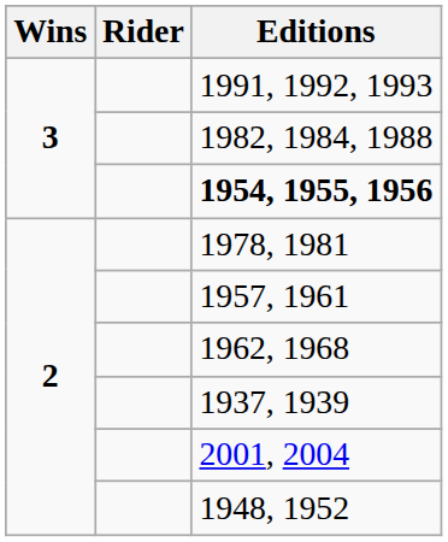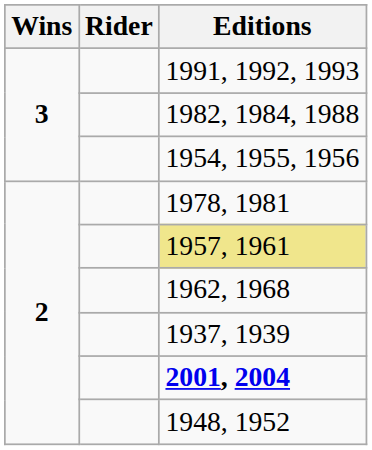1954, 1955, 1956 | Editions: bold -> normal
1957, 1961 | Editions: no background -> khaki background
2001, 2004 | Editions: normal -> bold
